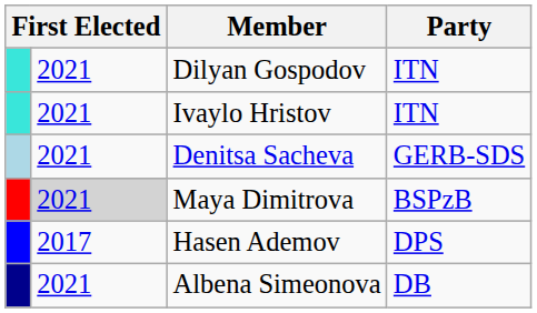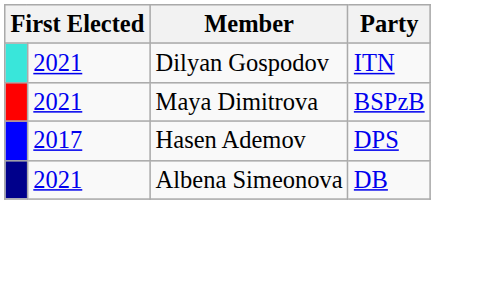- row: 2021 | Ivaylo Hristov | ITN
- row: 2021 | Denitsa Sacheva | GERB-SDS
Maya Dimitrova | column 2: lightgrey background -> no background
